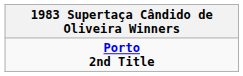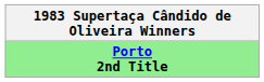row 2 | column 1: no background -> lightgreen background
